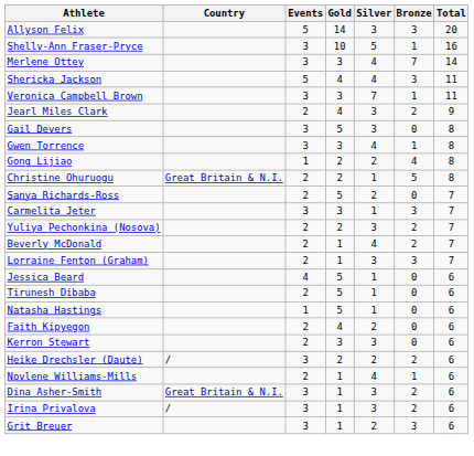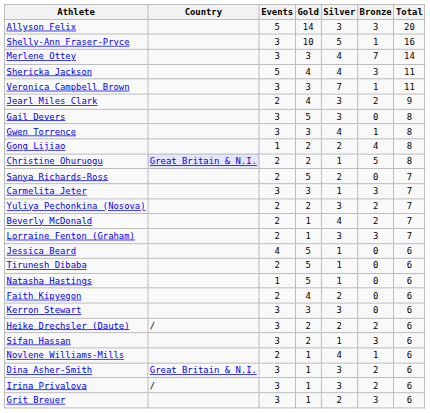Christine Ohuruogu | Country: no background -> lavender background
Kerron Stewart | Events: 2 -> 3
+ row: Sifan Hassan | 3 | 2 | 1 | 3 | 6
